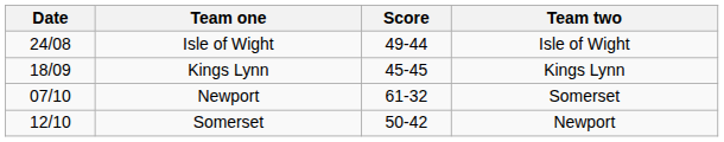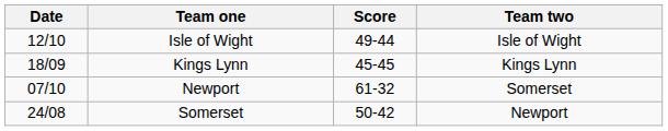row 2 | Date: 24/08 -> 12/10
row 5 | Date: 12/10 -> 24/08
